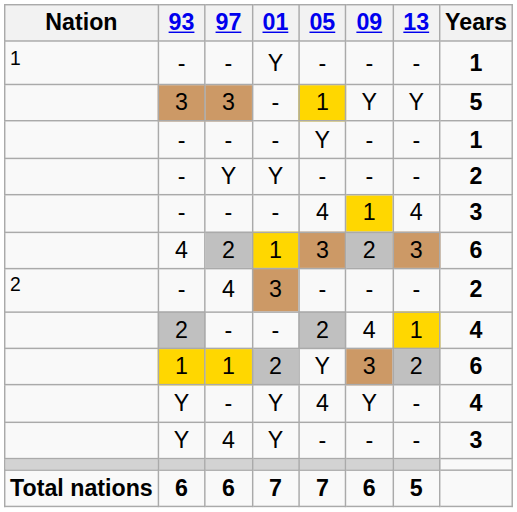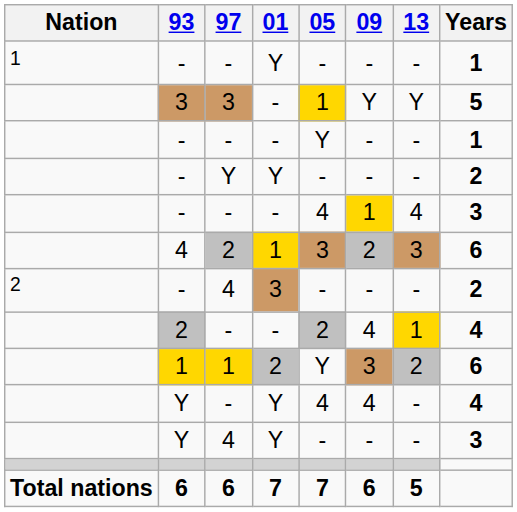row 11 | 09: Y -> 4
